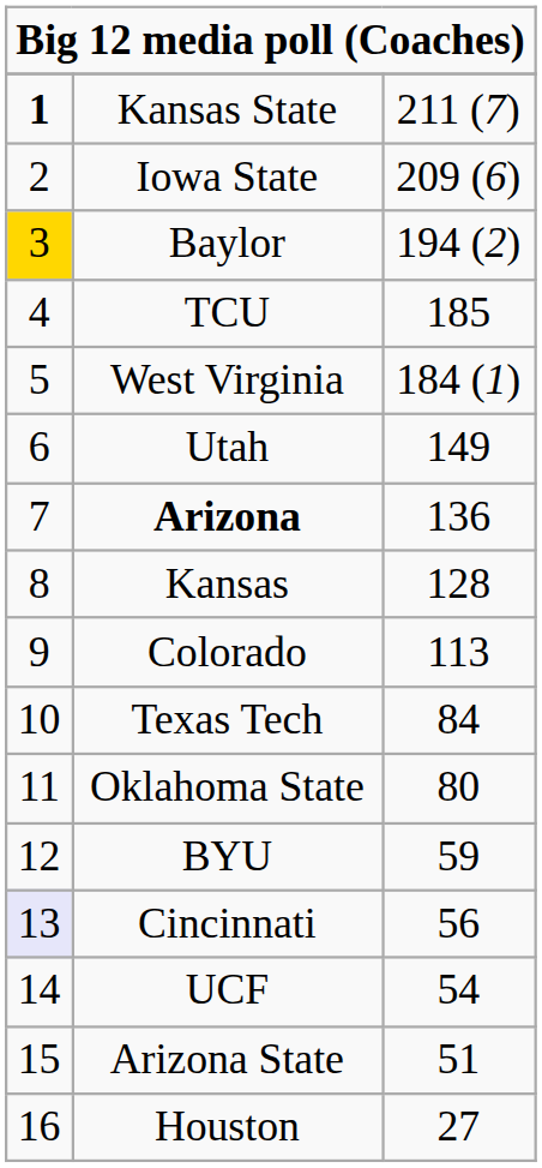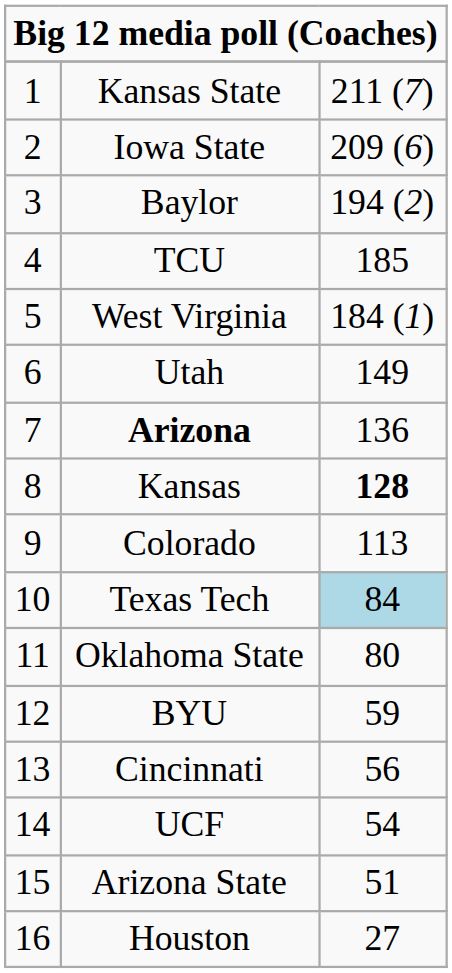Kansas State | column 1: bold -> normal
Baylor | column 1: gold background -> no background
Kansas | column 3: normal -> bold
Texas Tech | column 3: no background -> lightblue background
Cincinnati | column 1: lavender background -> no background
